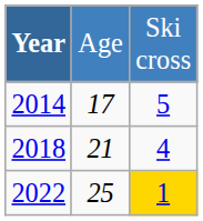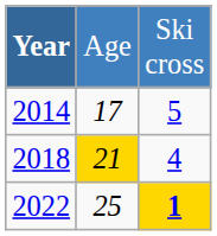2018 | column 2: no background -> gold background
2022 | column 3: normal -> bold
